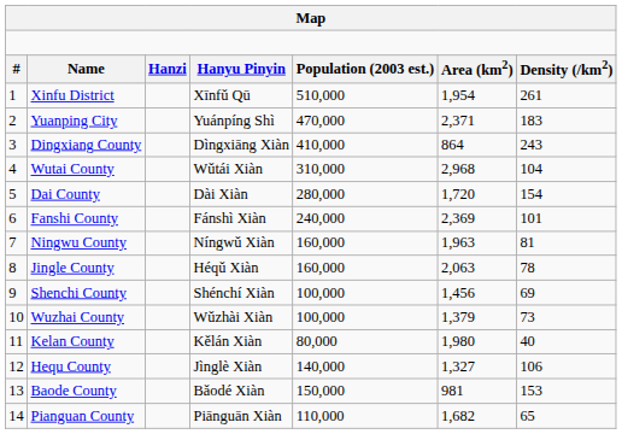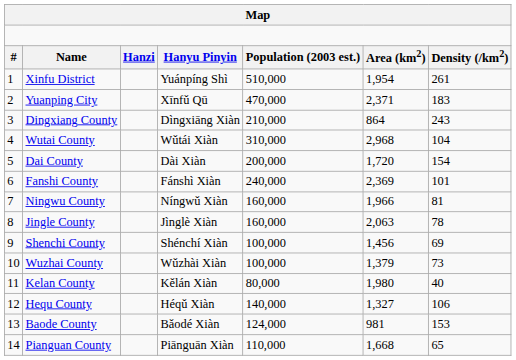Xinfu District | column 4: Xīnfǔ Qū -> Yuánpíng Shì
Yuanping City | column 4: Yuánpíng Shì -> Xīnfǔ Qū
Dingxiang County | column 5: 410,000 -> 210,000
Dai County | column 5: 280,000 -> 200,000
Ningwu County | column 6: 1,963 -> 1,966
Jingle County | column 4: Héqǔ Xiàn -> Jìnglè Xiàn
Hequ County | column 4: Jìnglè Xiàn -> Héqǔ Xiàn
Baode County | column 5: 150,000 -> 124,000
Pianguan County | column 6: 1,682 -> 1,668
